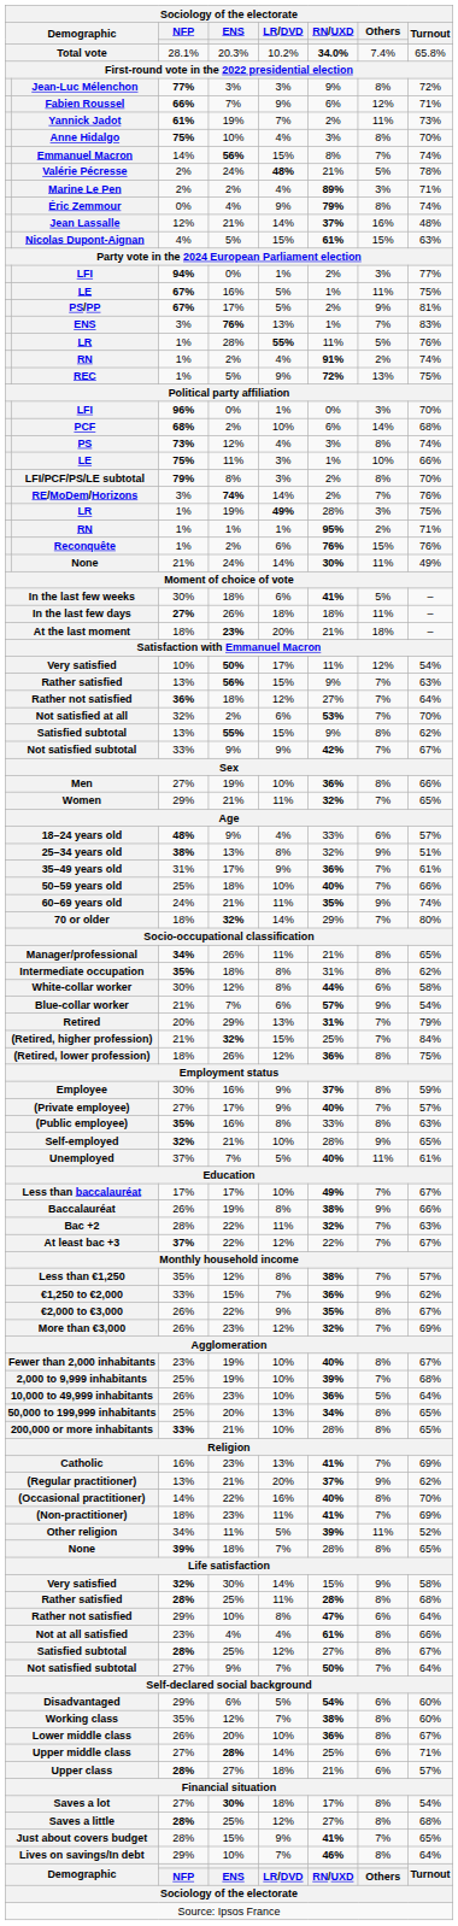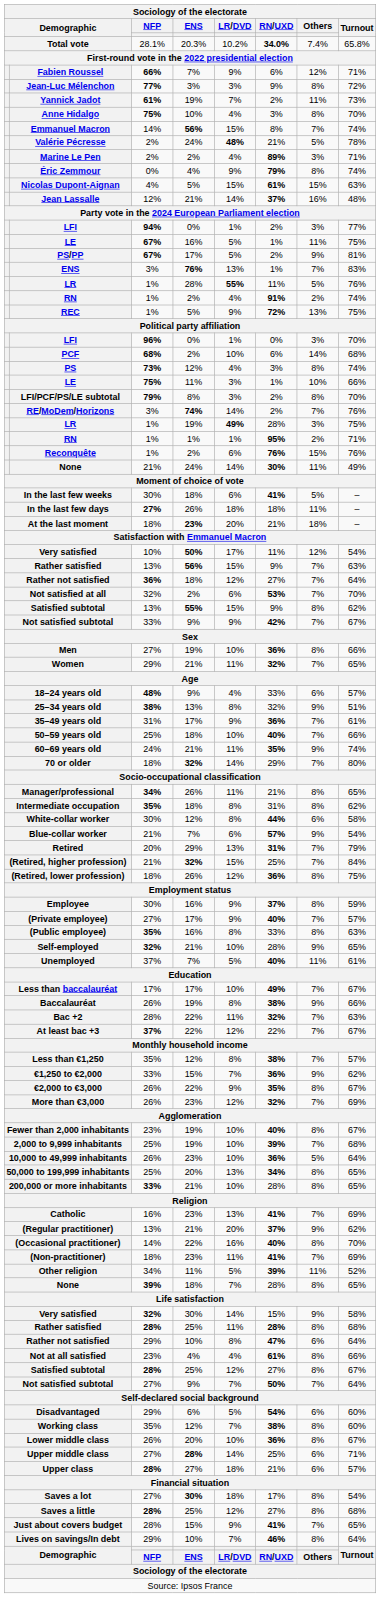rows swapped: Jean-Luc Mélenchon <-> Fabien Roussel
rows swapped: Nicolas Dupont-Aignan <-> Jean Lassalle
